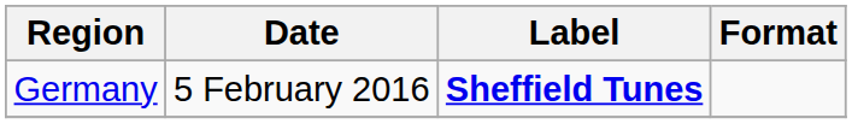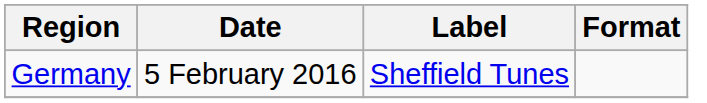Germany | Label: bold -> normal
